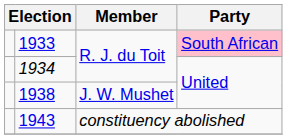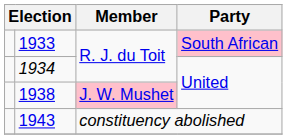1938 | Member: no background -> pink background
